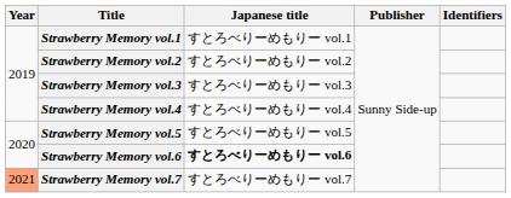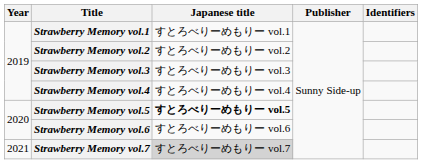Strawberry Memory vol.5 | Japanese title: normal -> bold
Strawberry Memory vol.6 | Japanese title: bold -> normal
Strawberry Memory vol.7 | Year: lightsalmon background -> no background
Strawberry Memory vol.7 | Japanese title: no background -> lightgrey background
